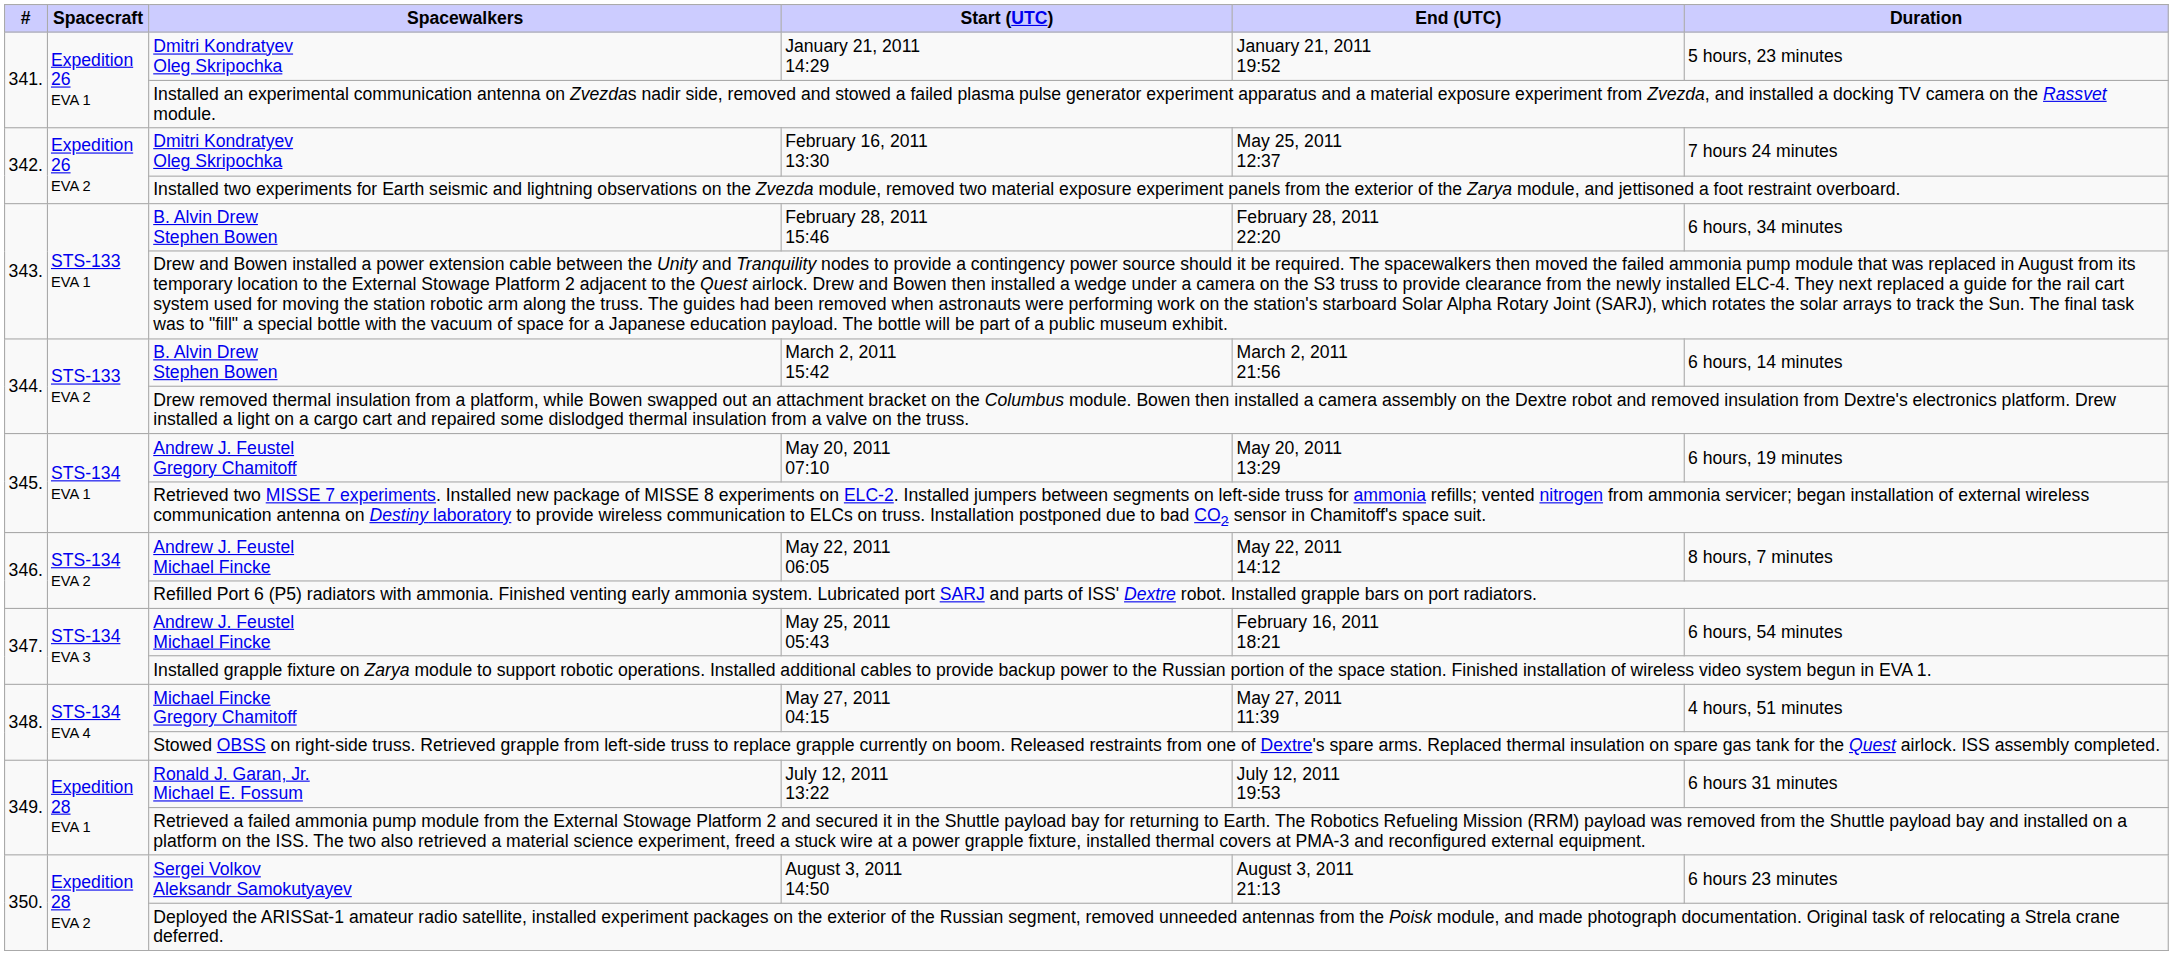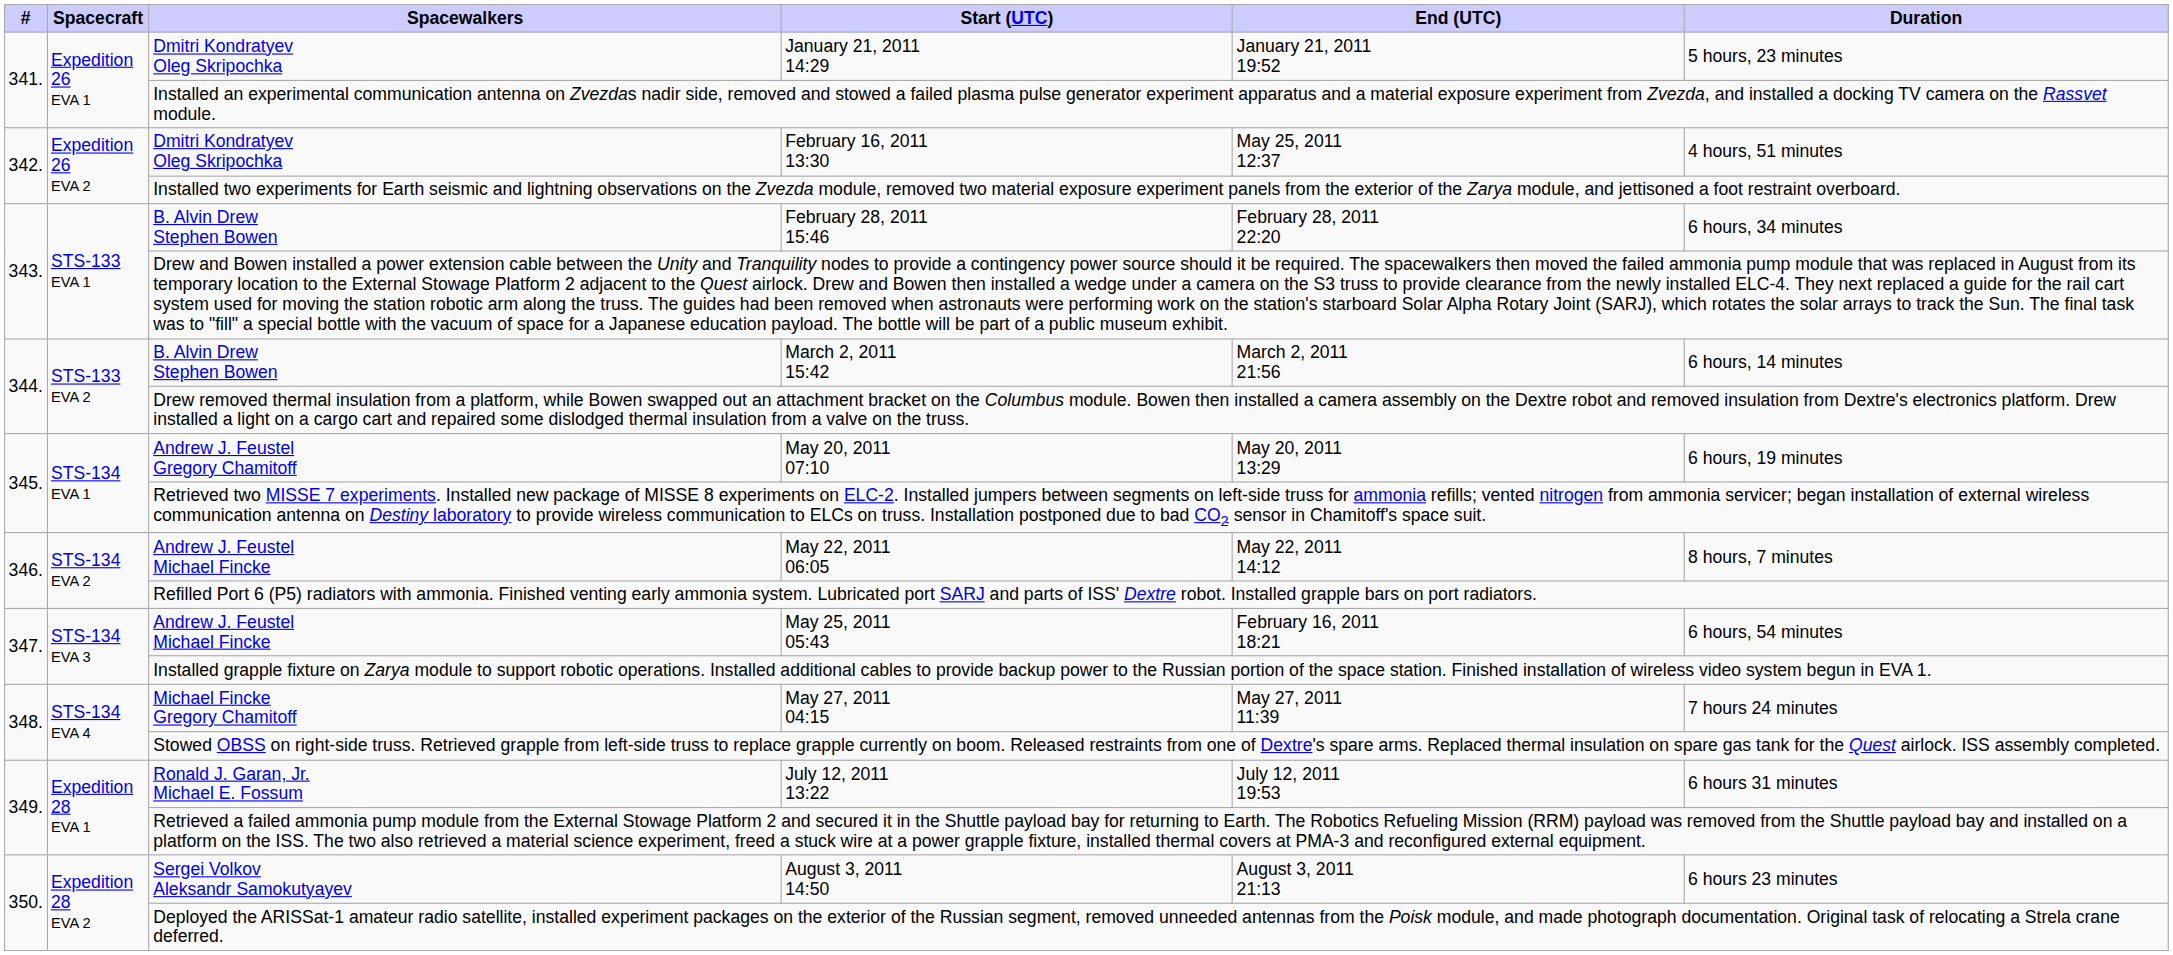February 16, 2011 13:30 | Duration: 7 hours 24 minutes -> 4 hours, 51 minutes
May 27, 2011 04:15 | Duration: 4 hours, 51 minutes -> 7 hours 24 minutes
